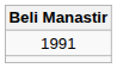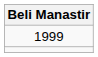row 2 | column 1: 1991 -> 1999
